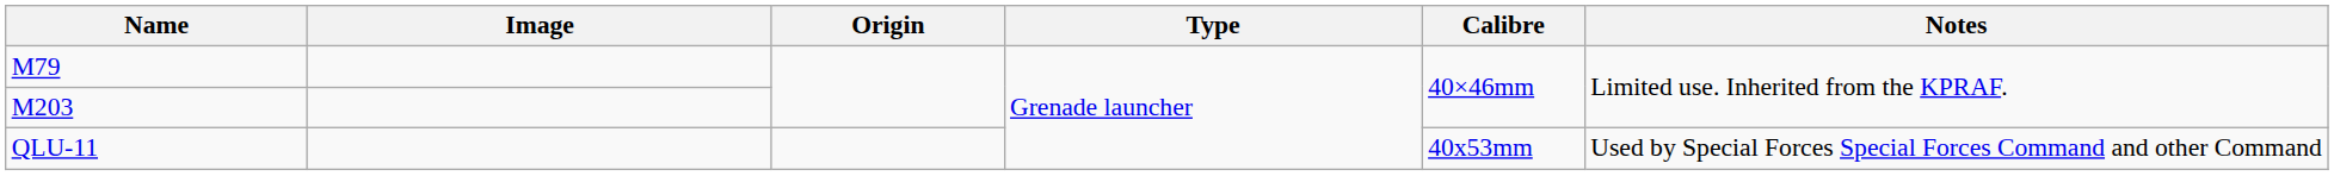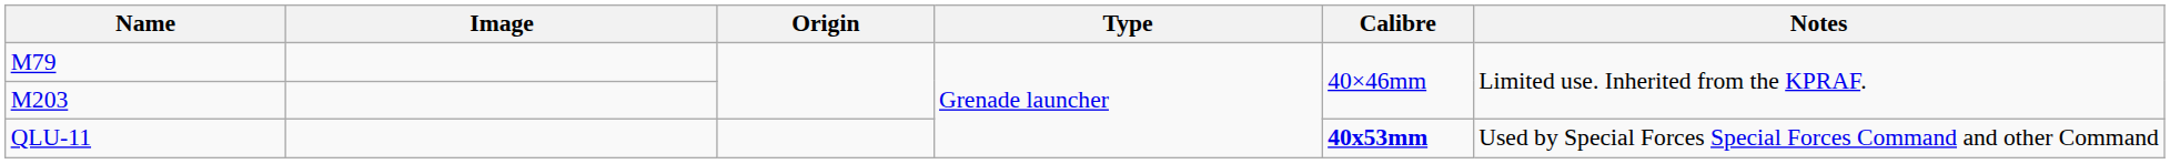QLU-11 | Calibre: normal -> bold
